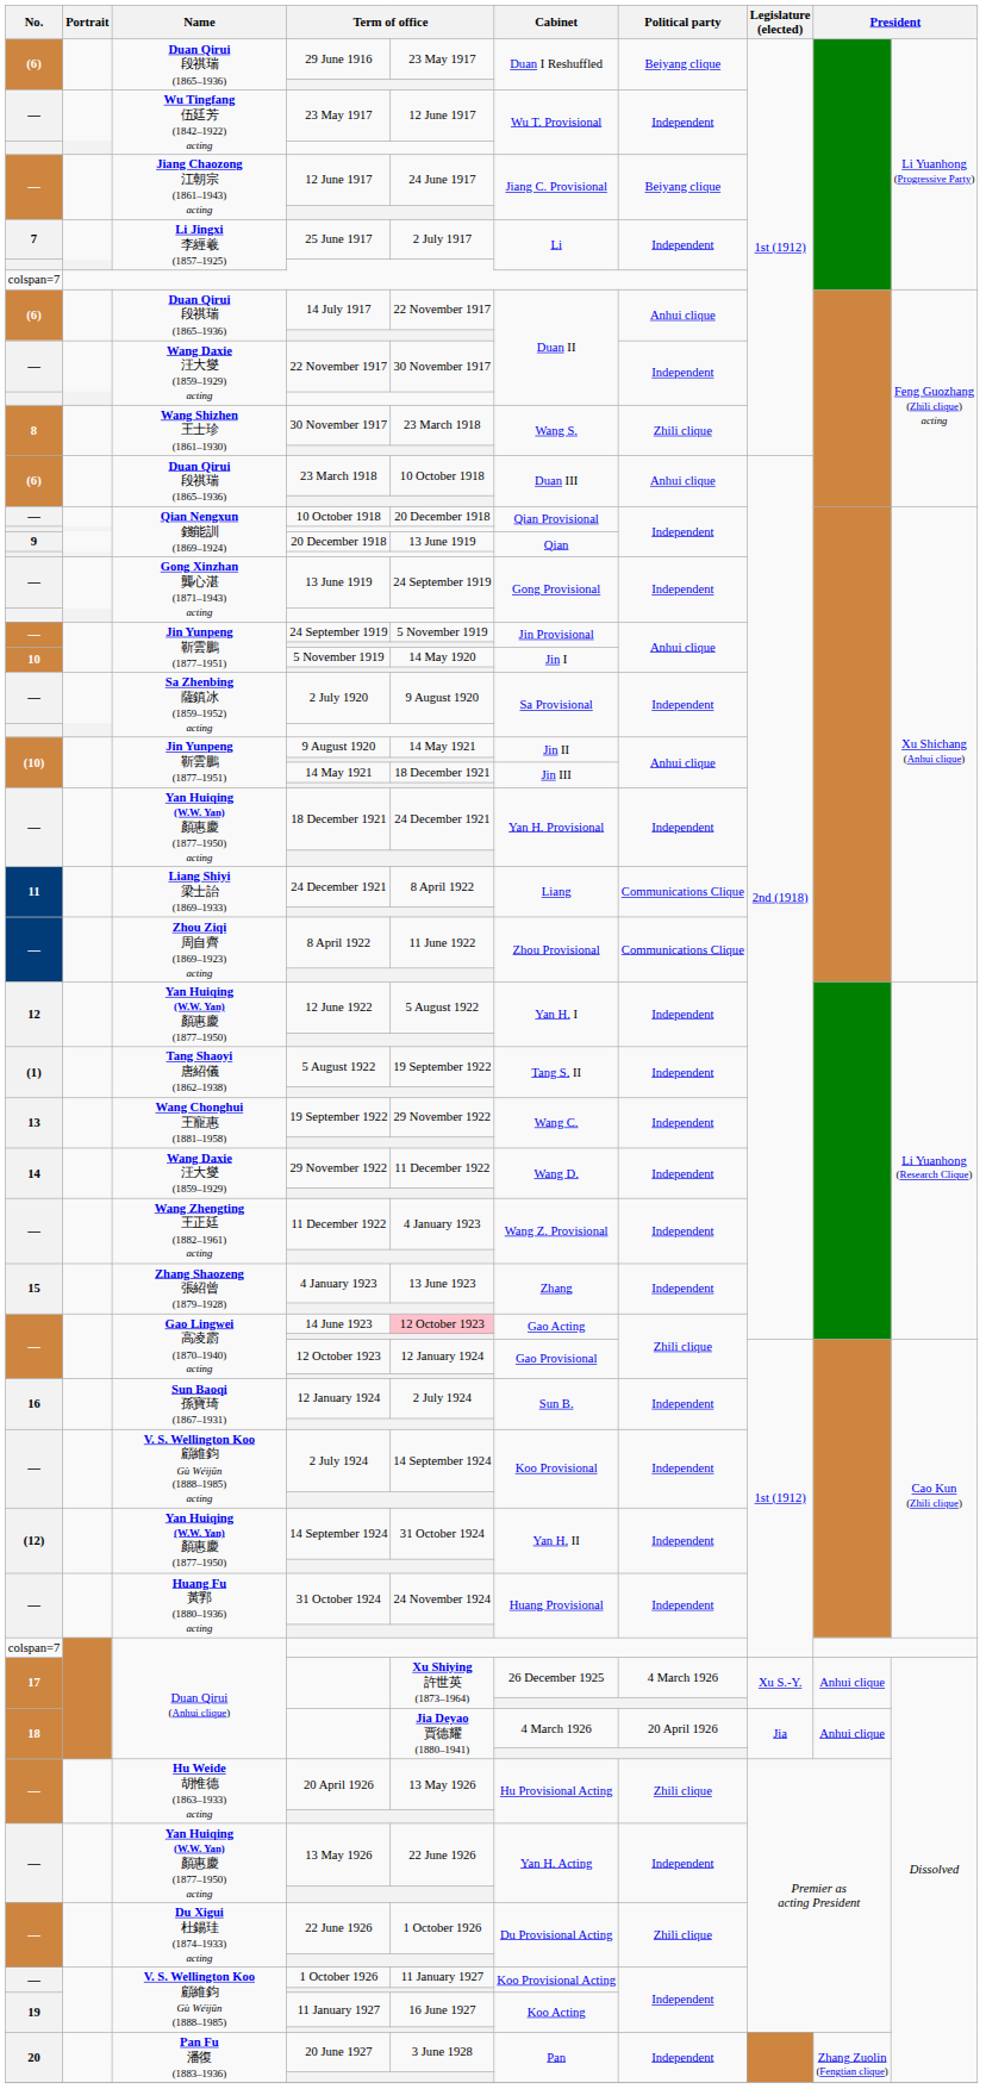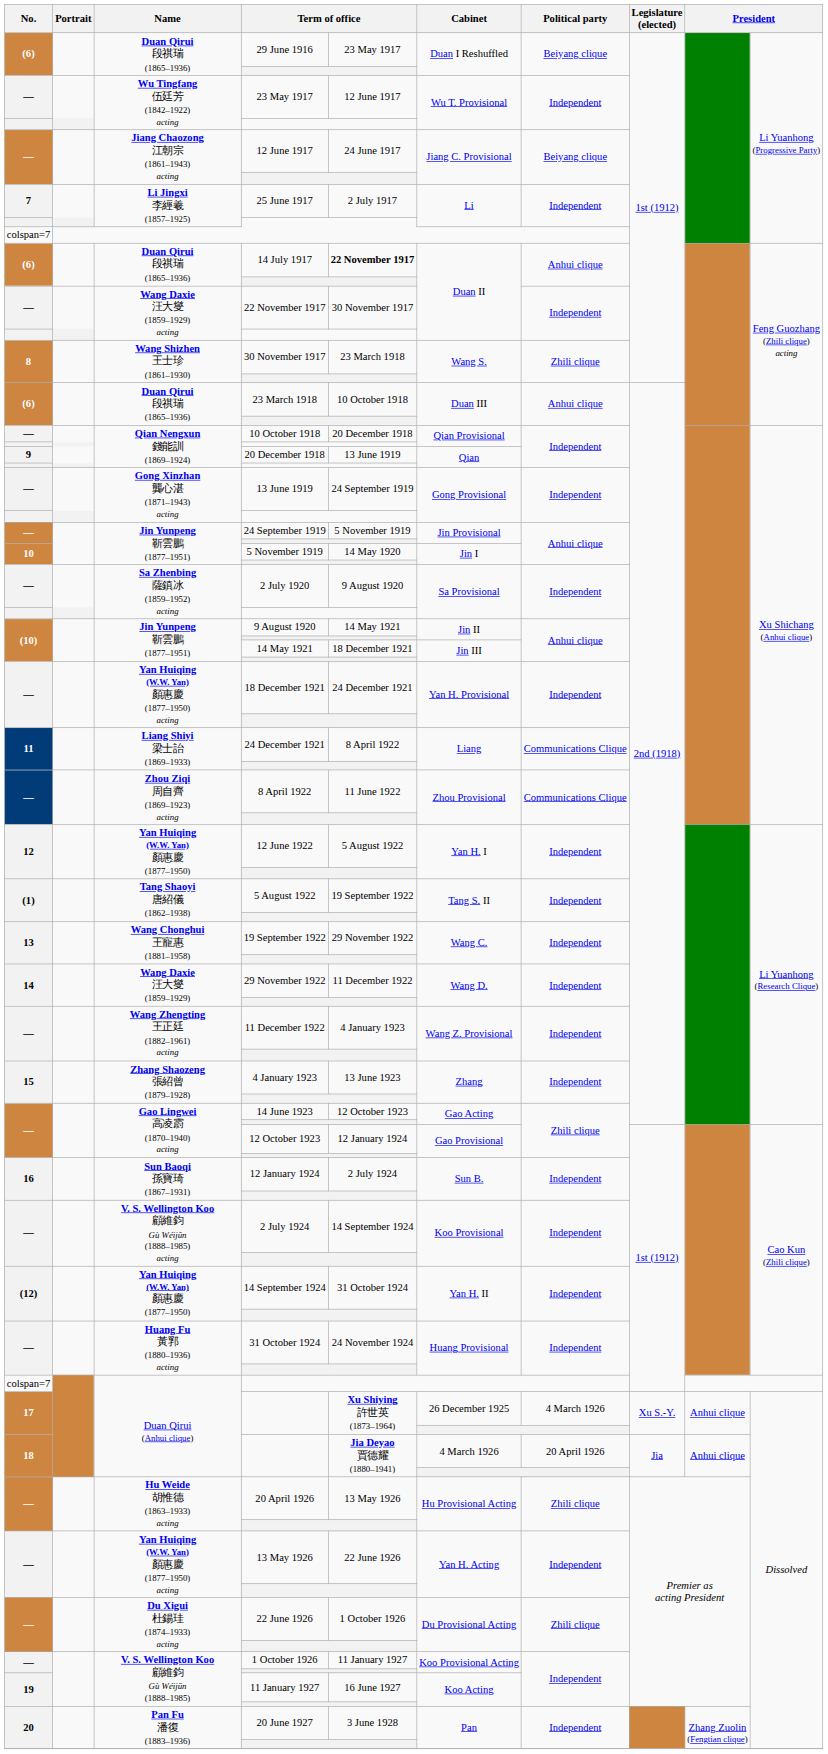14 July 1917 | column 5: normal -> bold
14 June 1923 | column 5: pink background -> no background
